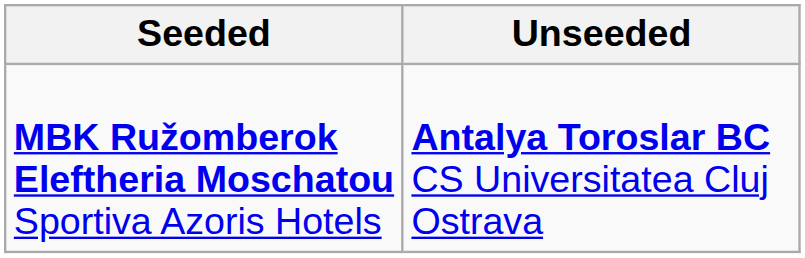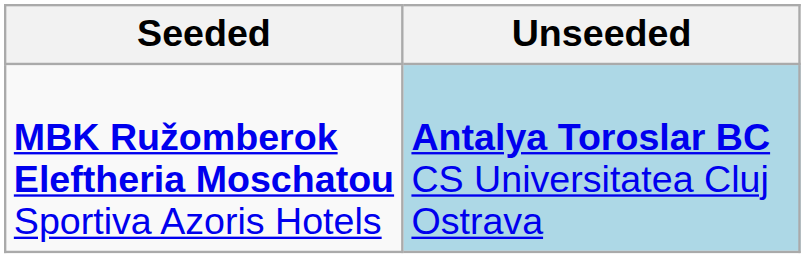MBK Ružomberok Eleftheria Moschatou Sportiva Azoris Hotels | Unseeded: no background -> lightblue background
